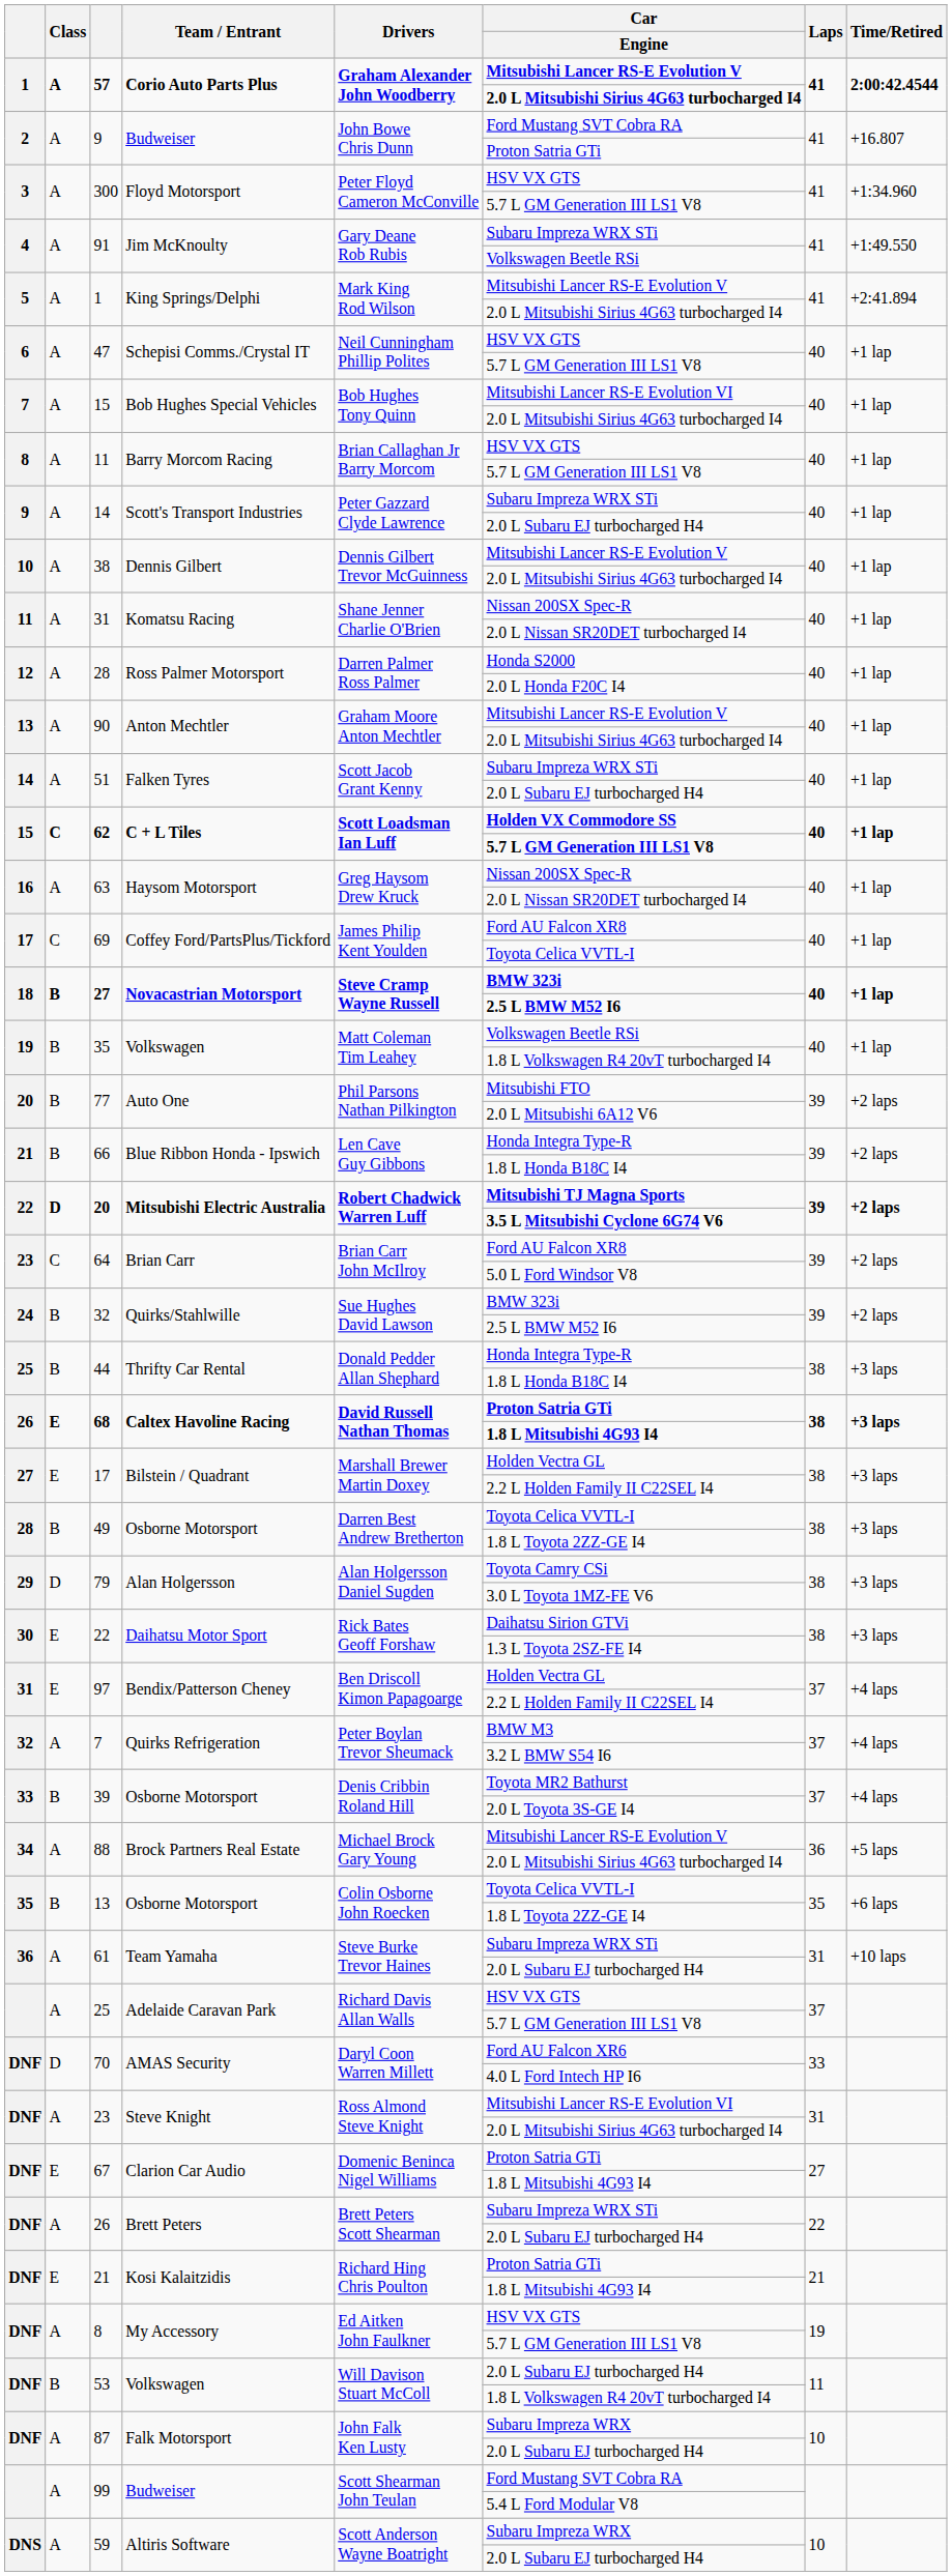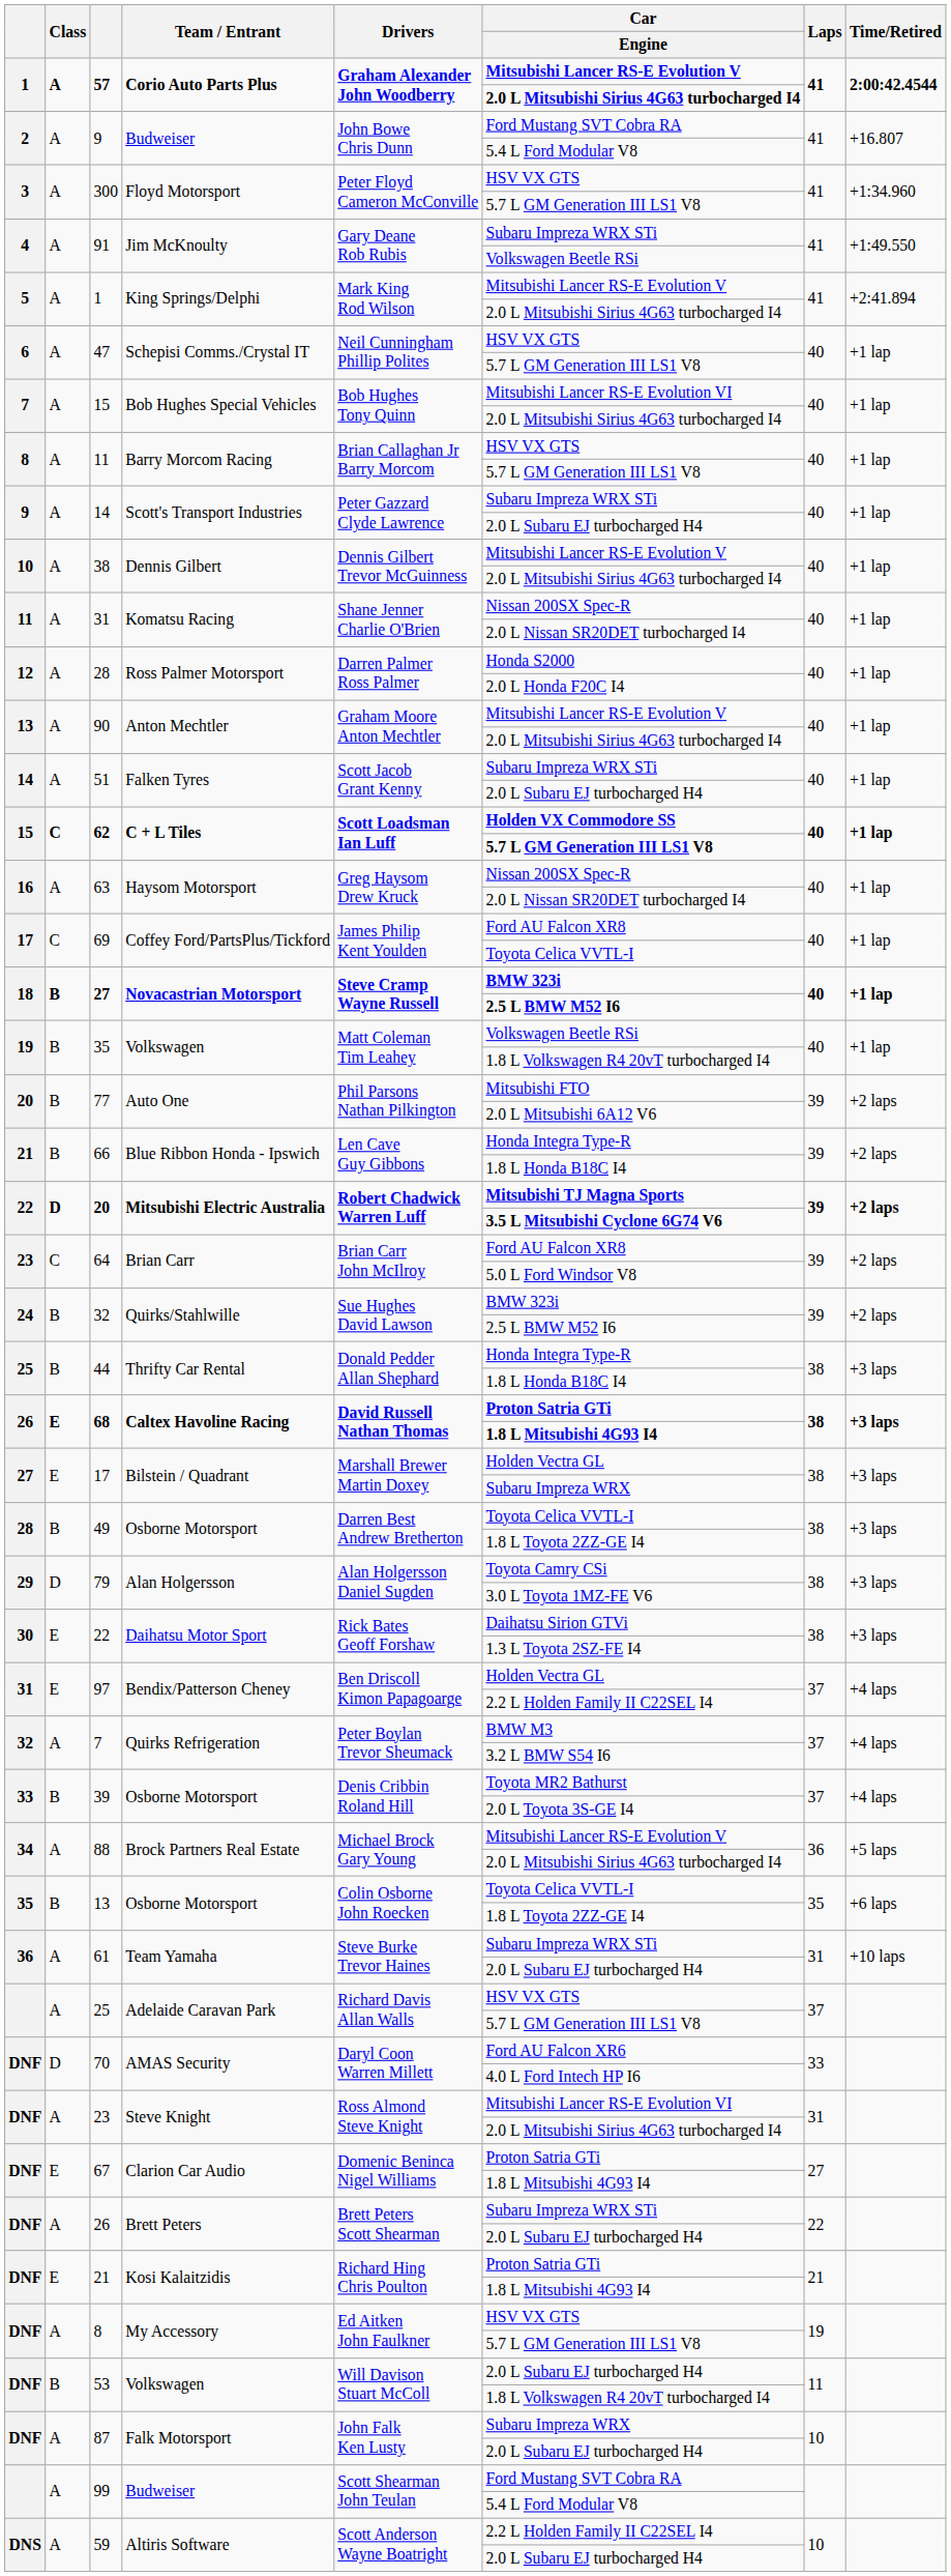row 6 | Car / Engine: Proton Satria GTi -> 5.4 L Ford Modular V8
row 56 | Car / Engine: 2.2 L Holden Family II C22SEL I4 -> Subaru Impreza WRX
row 95 | Car / Engine: Subaru Impreza WRX -> 2.2 L Holden Family II C22SEL I4
